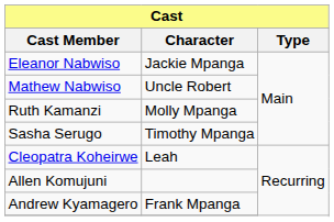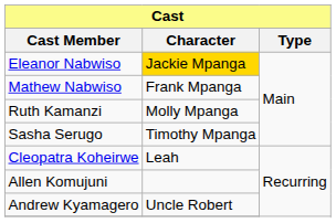Eleanor Nabwiso | Character: no background -> gold background
Mathew Nabwiso | Character: Uncle Robert -> Frank Mpanga
Andrew Kyamagero | Character: Frank Mpanga -> Uncle Robert
